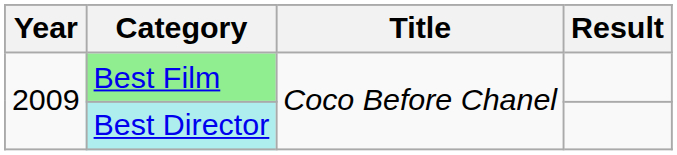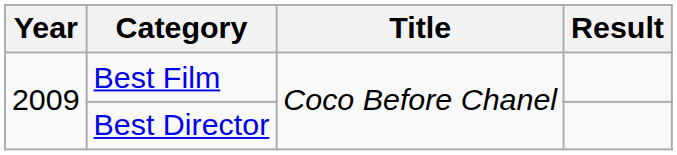Best Film | Category: lightgreen background -> no background
Best Director | Category: paleturquoise background -> no background
